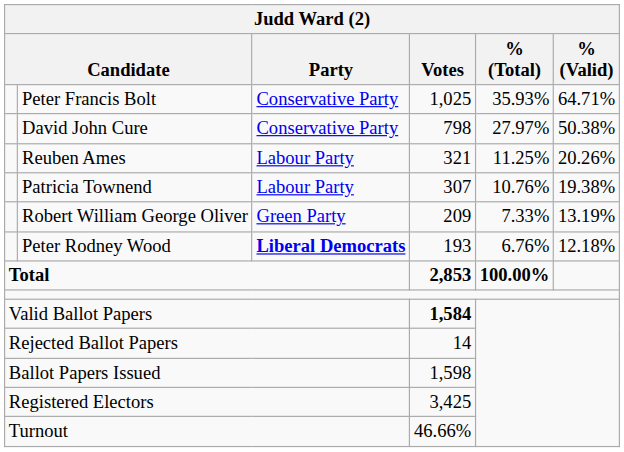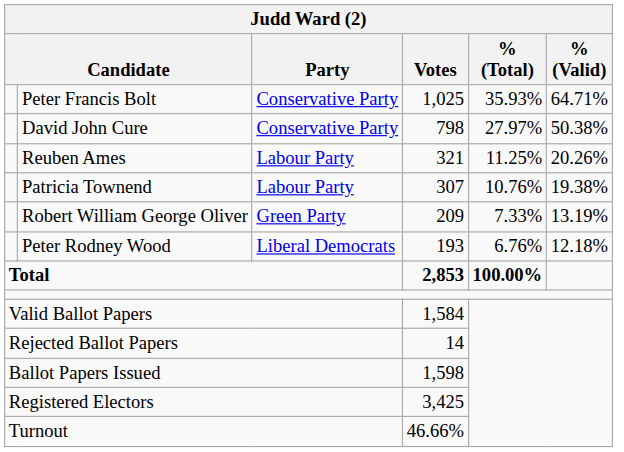Peter Rodney Wood | Party: bold -> normal
Valid Ballot Papers | Votes: bold -> normal
